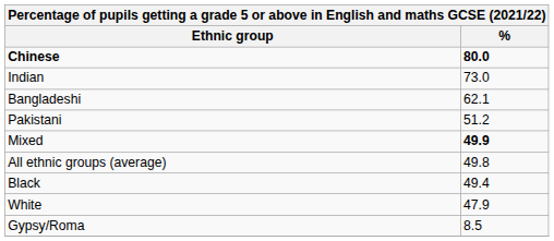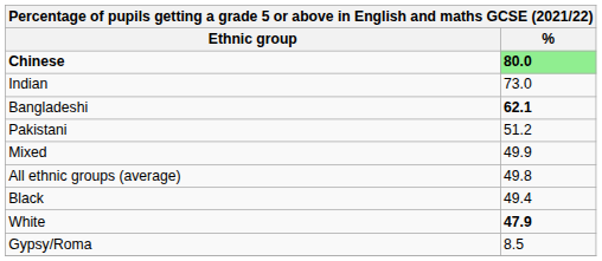Chinese | %: no background -> lightgreen background
Bangladeshi | %: normal -> bold
Mixed | %: bold -> normal
White | %: normal -> bold
